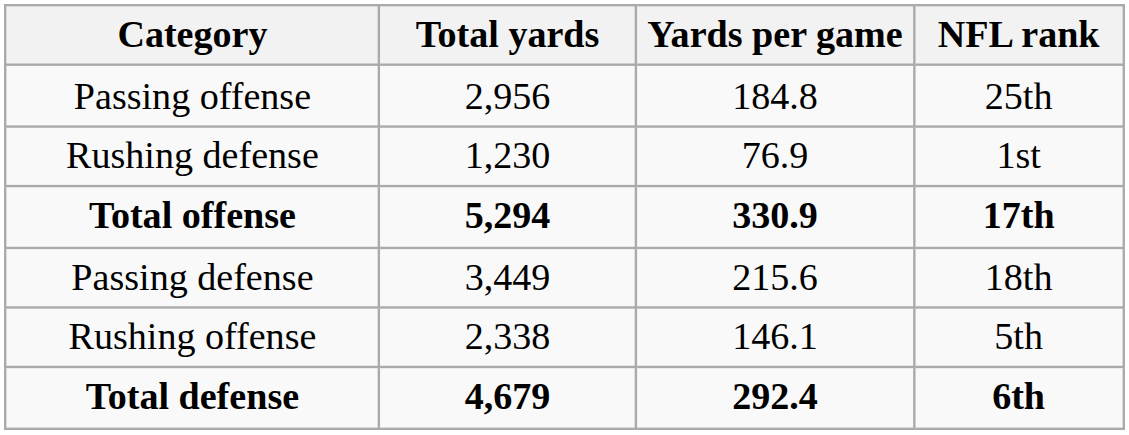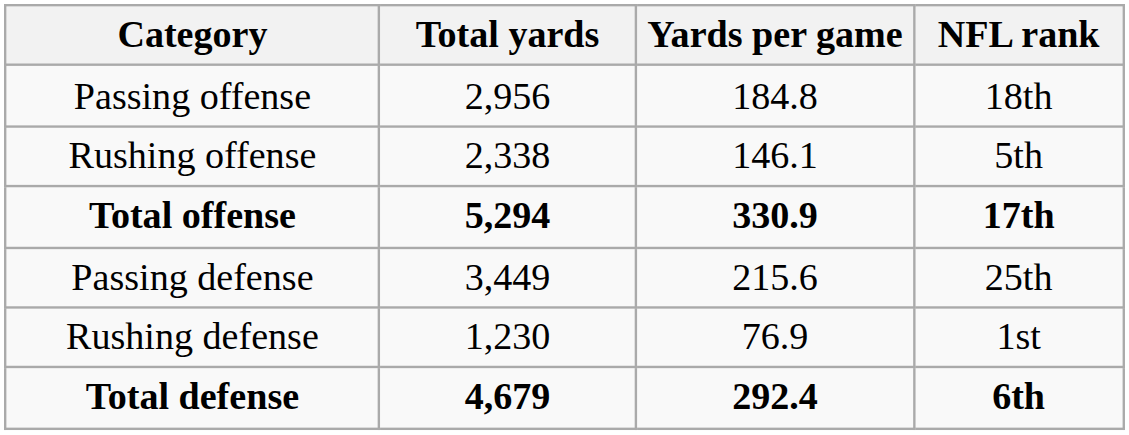Passing offense | NFL rank: 25th -> 18th
rows swapped: Rushing offense <-> Rushing defense
Passing defense | NFL rank: 18th -> 25th
